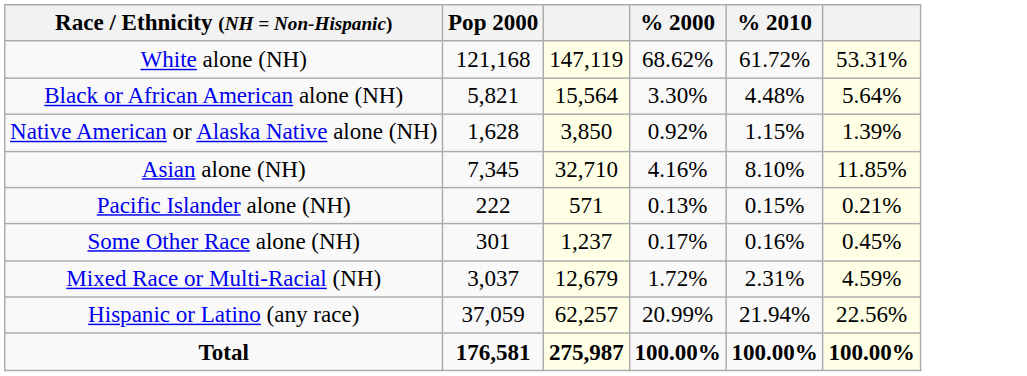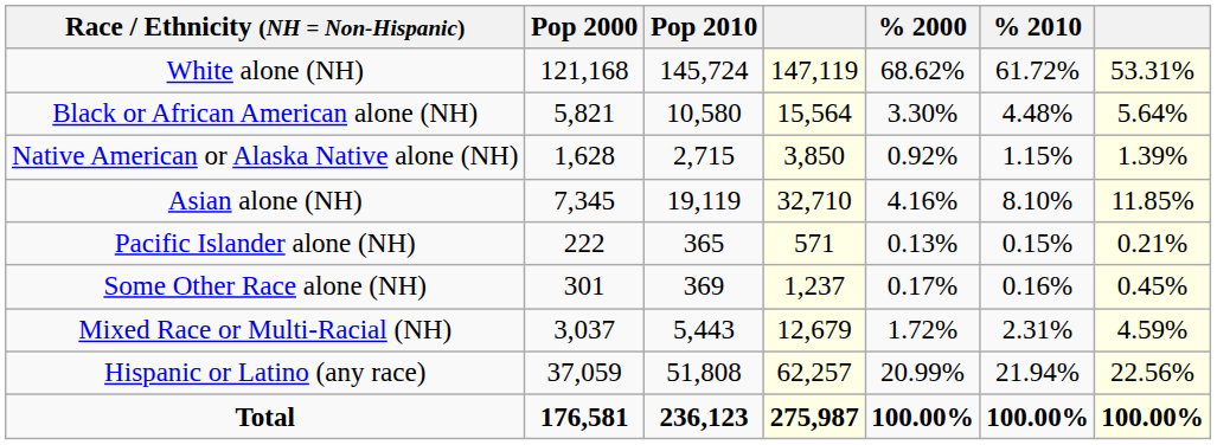+ column: Pop 2010 | 145,724 | 10,580 | 2,715 | 19,119 | 365 | 369 | 5,443 | 51,808 | 236,123
